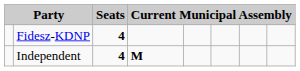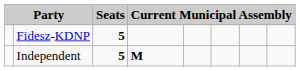Fidesz-KDNP | Seats: 4 -> 5
Independent | Seats: 4 -> 5
